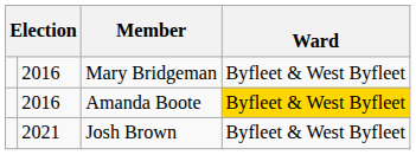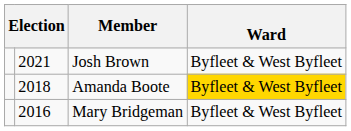rows swapped: Josh Brown <-> Mary Bridgeman
Amanda Boote | column 2: 2016 -> 2018
